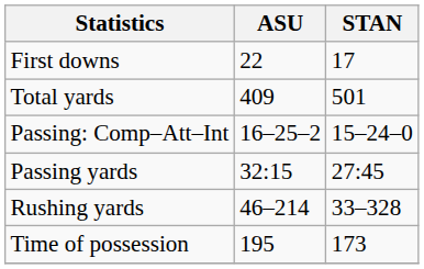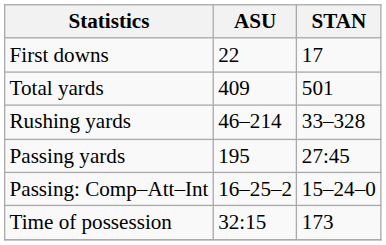rows swapped: Rushing yards <-> Passing: Comp–Att–Int
Passing yards | ASU: 32:15 -> 195
Time of possession | ASU: 195 -> 32:15
